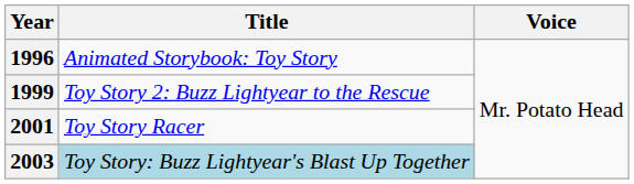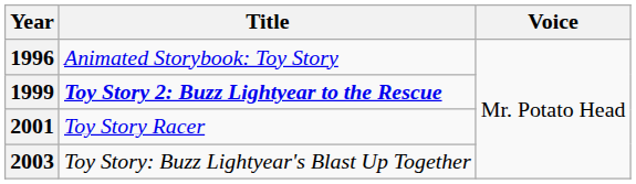1999 | Title: normal -> bold
2003 | Title: lightblue background -> no background
